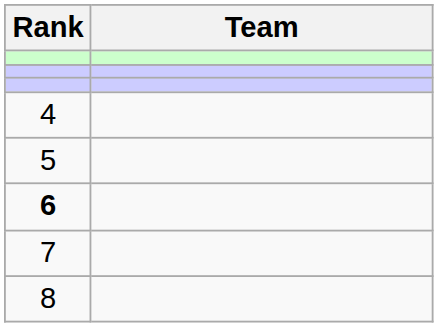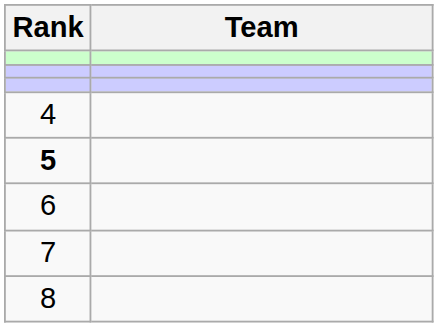row 6 | Rank: normal -> bold
row 7 | Rank: bold -> normal
